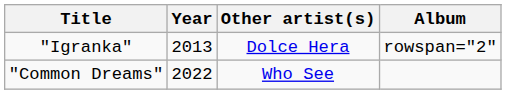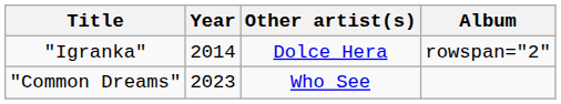"Igranka" | Year: 2013 -> 2014
"Common Dreams" | Year: 2022 -> 2023
